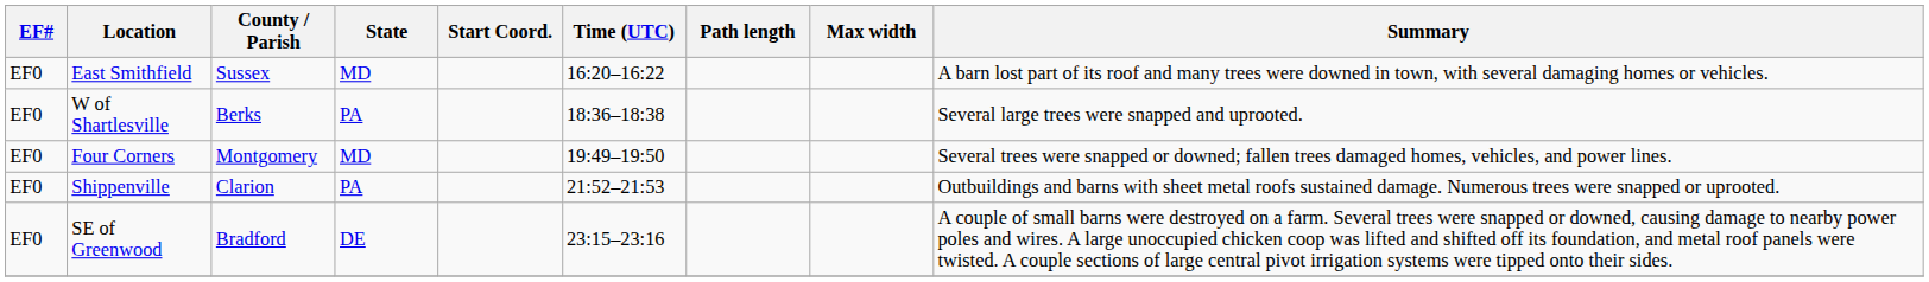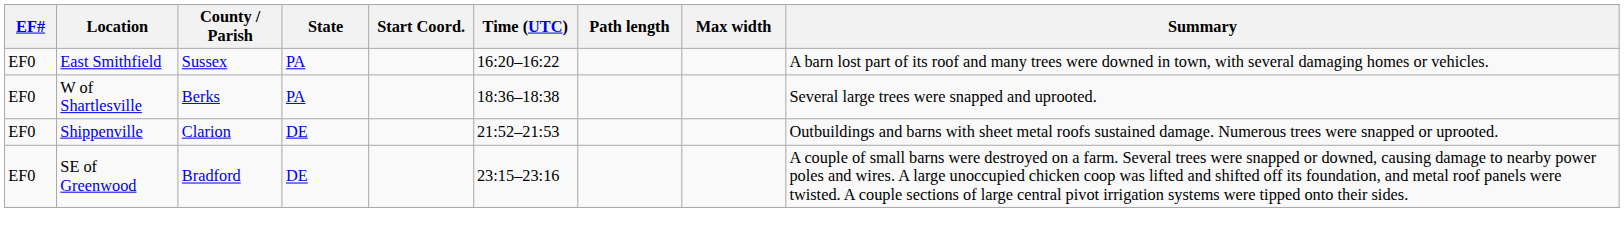East Smithfield | State: MD -> PA
- row: EF0 | Four Corners | Montgomery | MD | 19:49–19:50 | Several trees were snapped or downed; fallen trees damaged homes, vehicles, and power lines.
Shippenville | State: PA -> DE
